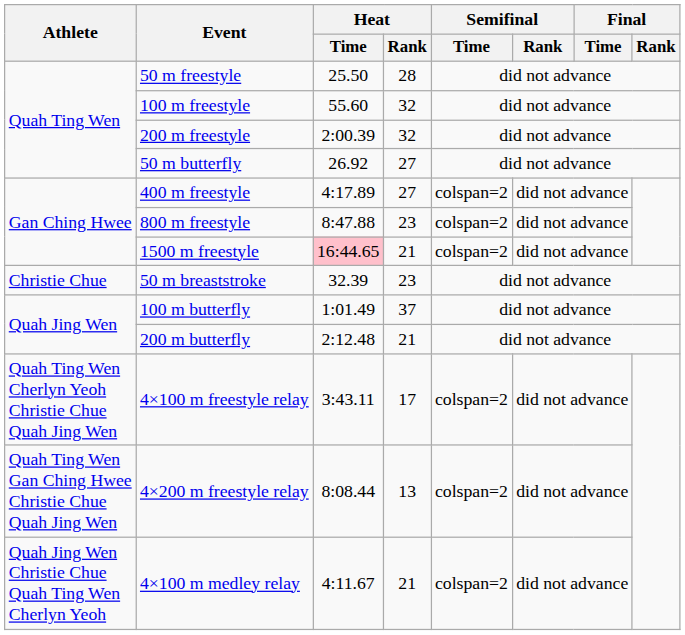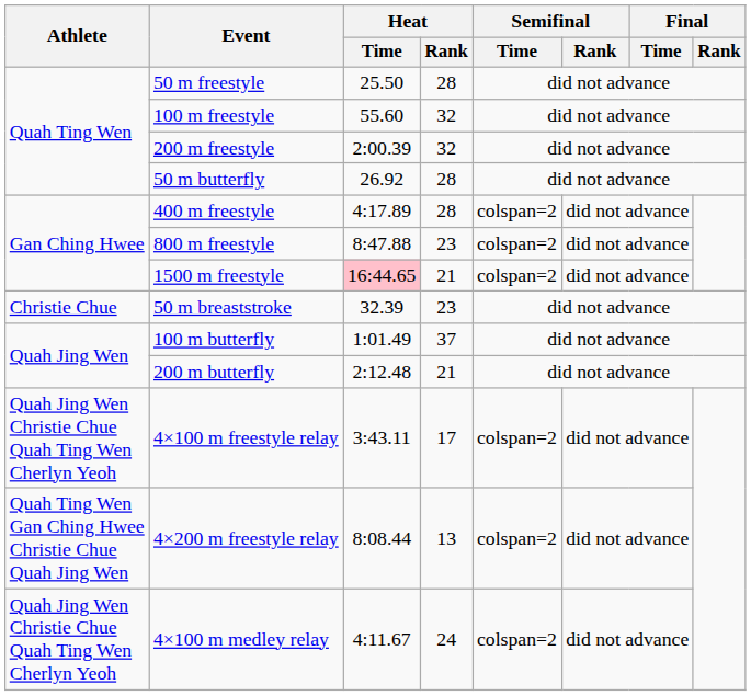50 m butterfly | Heat / Rank: 27 -> 28
400 m freestyle | Heat / Rank: 27 -> 28
4×100 m freestyle relay | Athlete: Quah Ting Wen Cherlyn Yeoh Christie Chue Quah Jing Wen -> Quah Jing Wen Christie Chue Quah Ting Wen Cherlyn Yeoh
4×100 m medley relay | Heat / Rank: 21 -> 24
